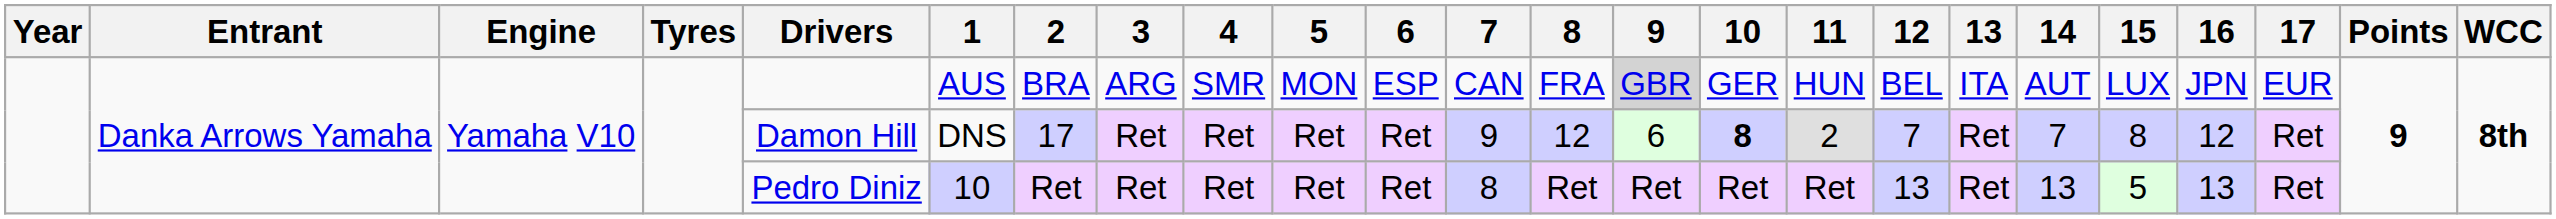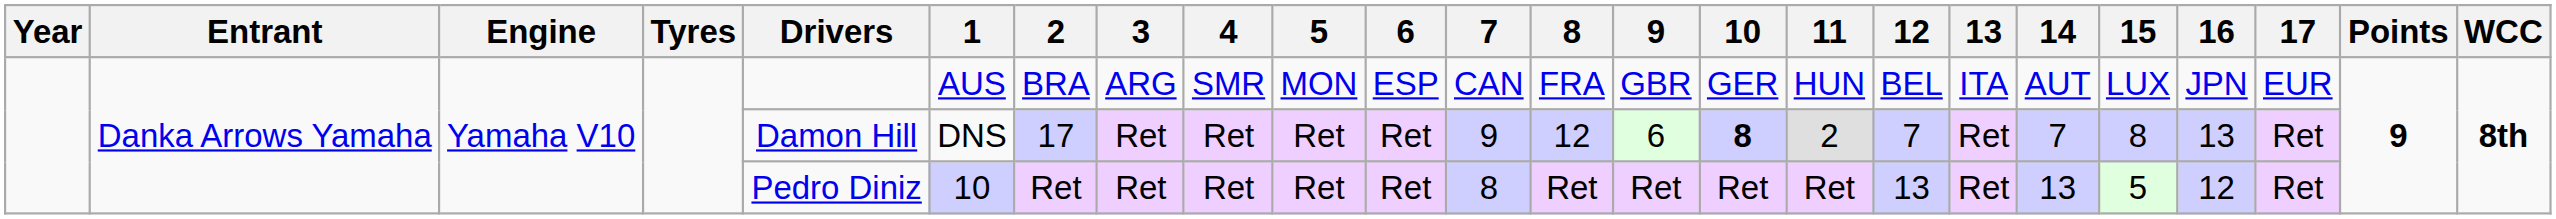row 2 | 9: lightgrey background -> no background
row 3 | 16: 12 -> 13
row 4 | 16: 13 -> 12
